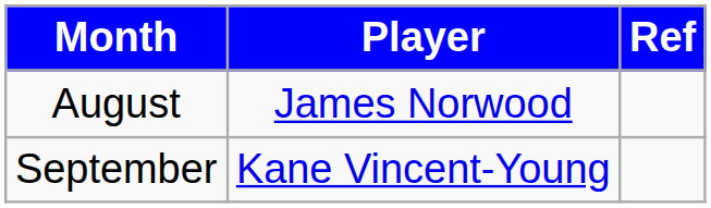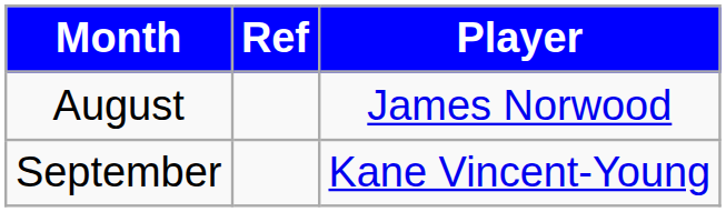columns swapped: Player <-> Ref
